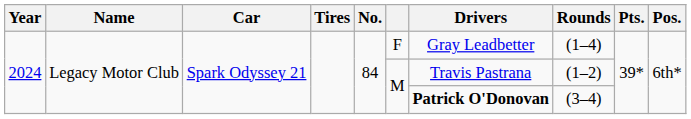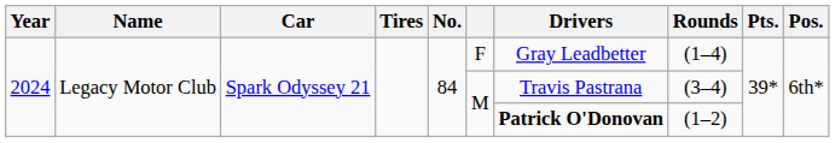row 3 | Rounds: (1–2) -> (3–4)
row 4 | Rounds: (3–4) -> (1–2)
